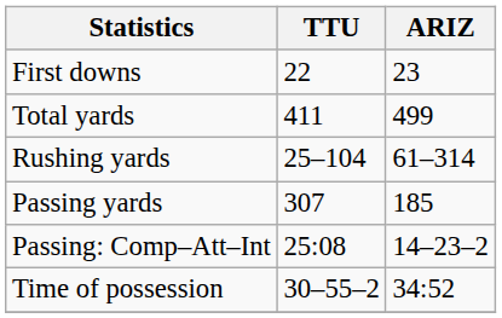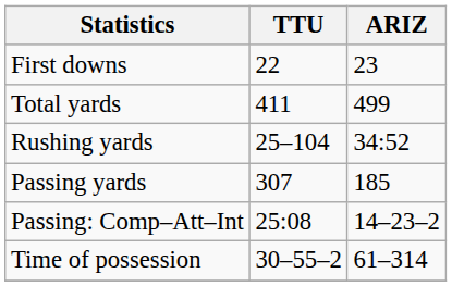Rushing yards | ARIZ: 61–314 -> 34:52
Time of possession | ARIZ: 34:52 -> 61–314
